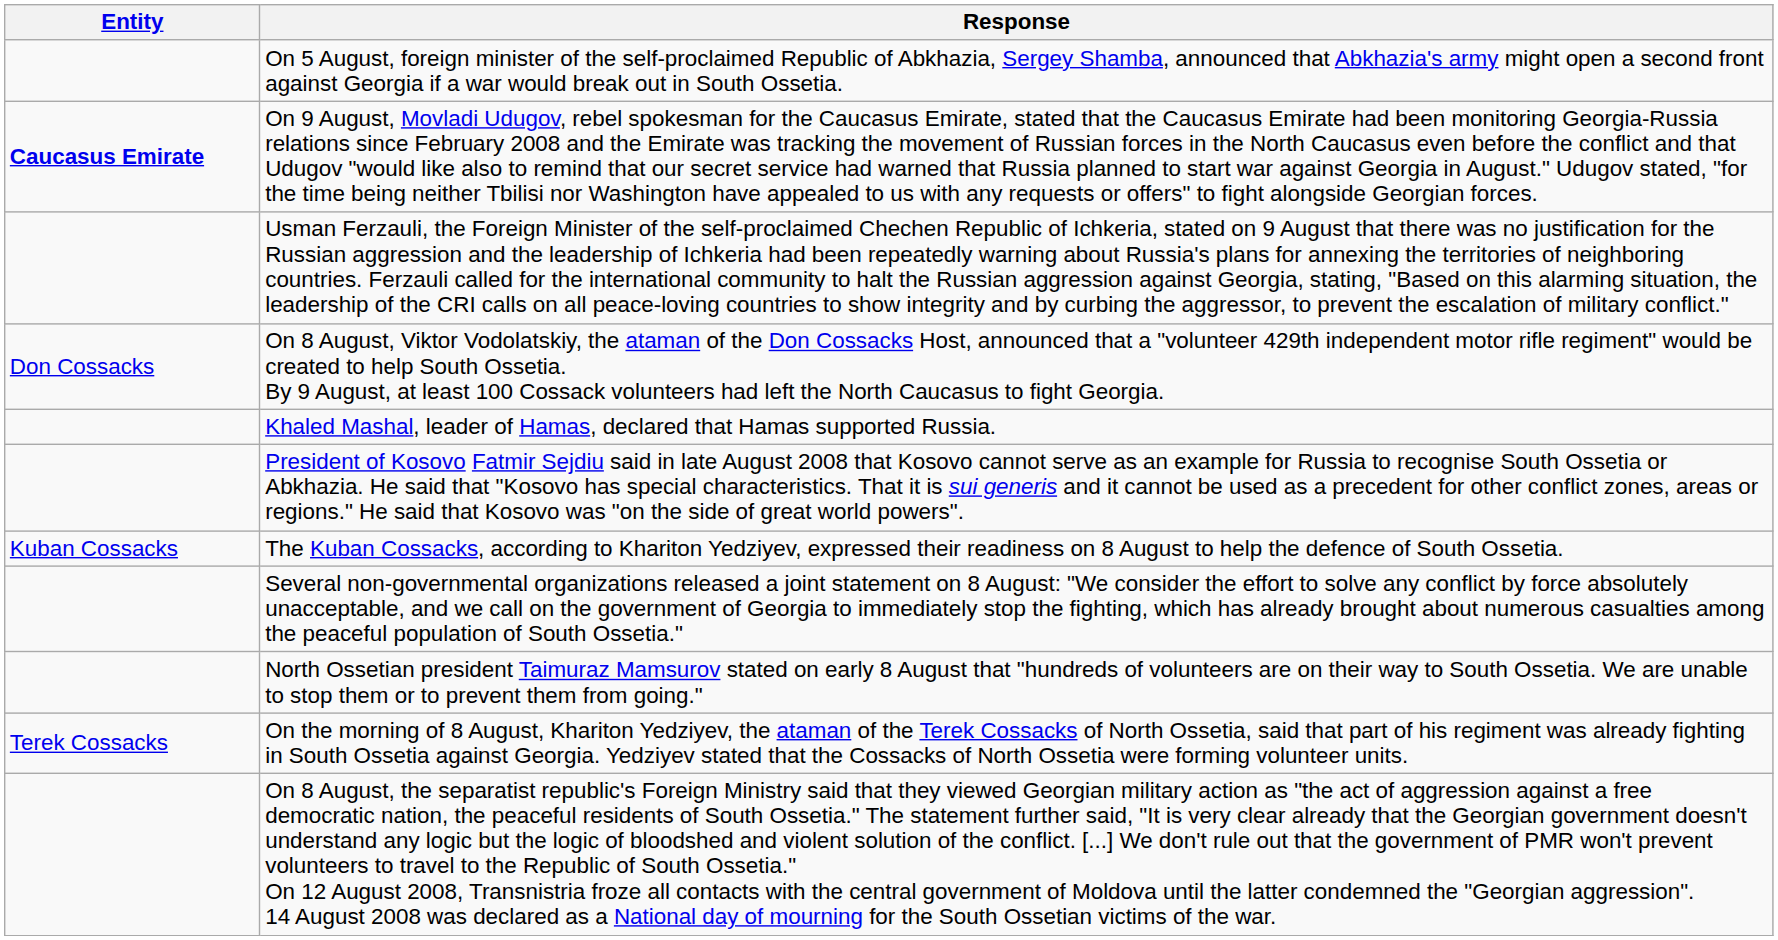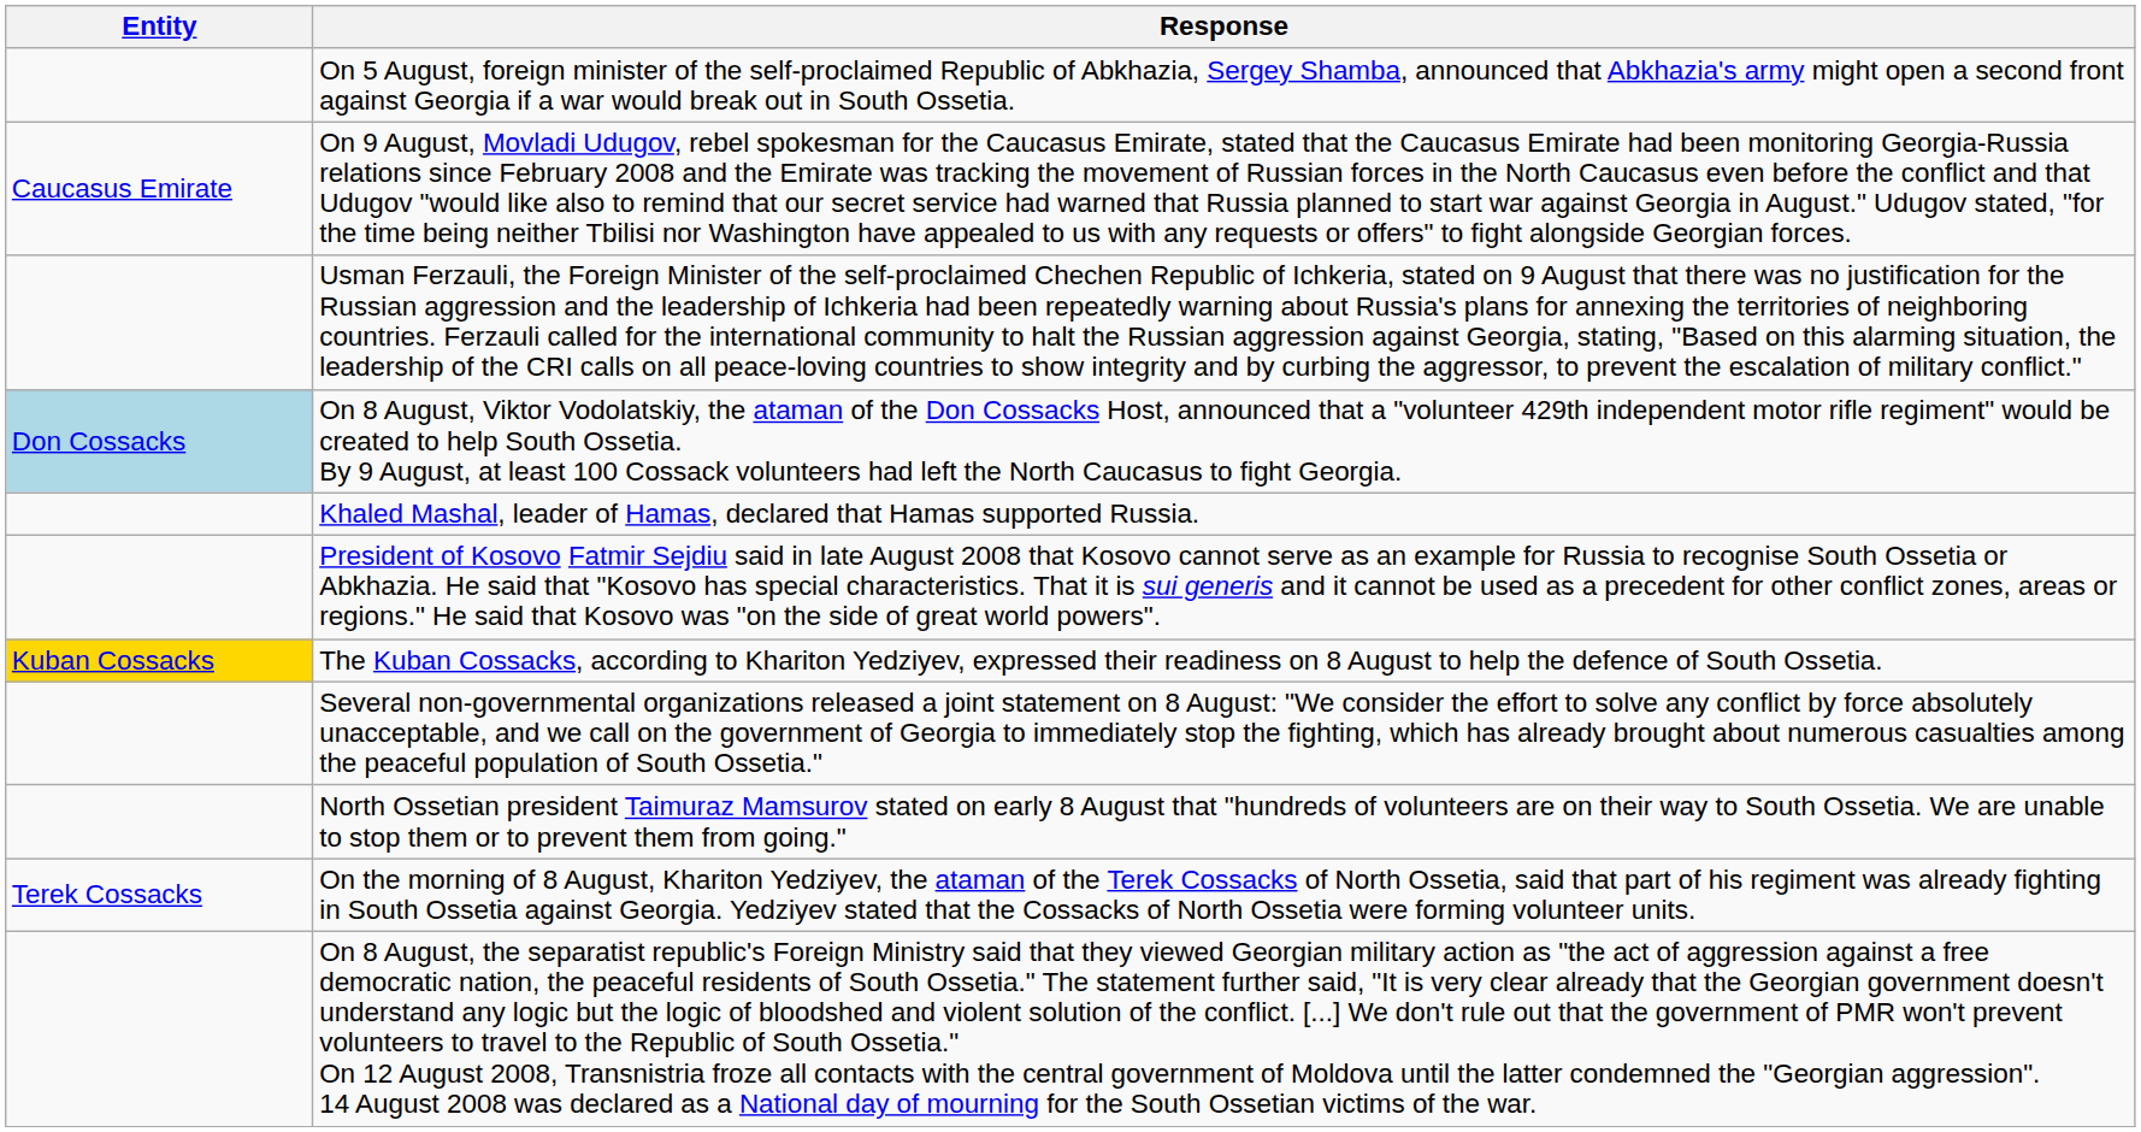row 3 | Entity: bold -> normal
row 5 | Entity: no background -> lightblue background
row 8 | Entity: no background -> gold background
